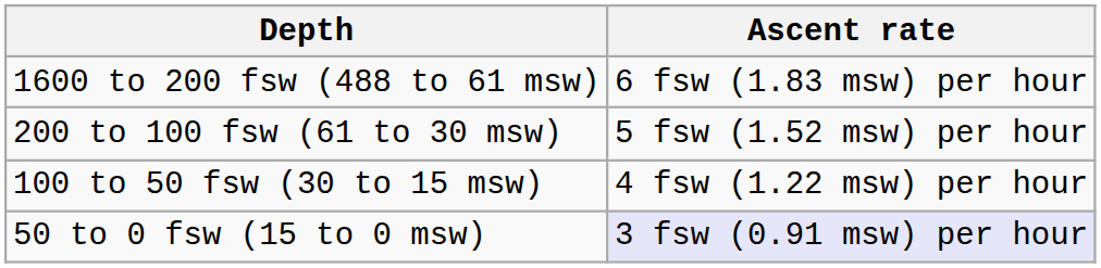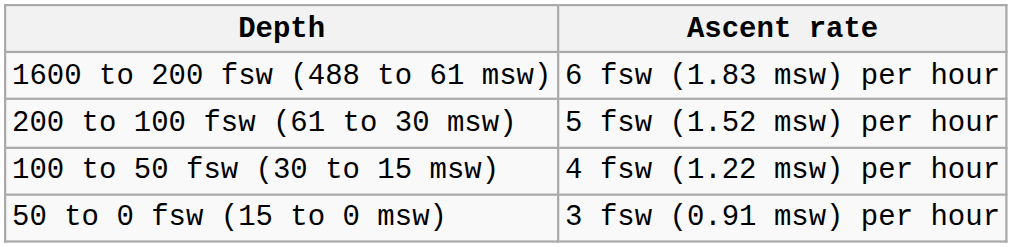50 to 0 fsw (15 to 0 msw) | Ascent rate: lavender background -> no background
